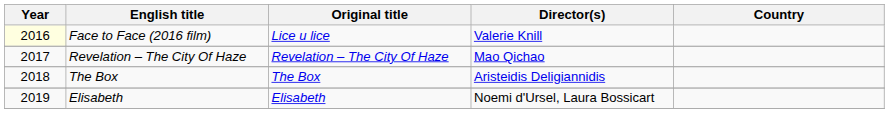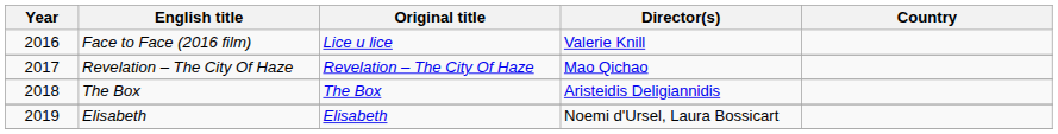Face to Face (2016 film) | Year: lightyellow background -> no background
